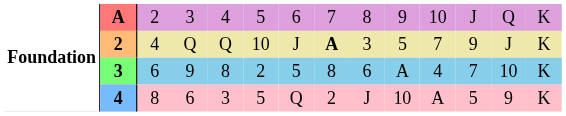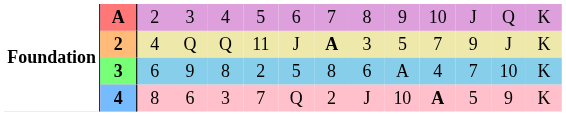row 2 | column 6: 10 -> 11
row 4 | column 6: 5 -> 7
row 4 | column 11: normal -> bold
